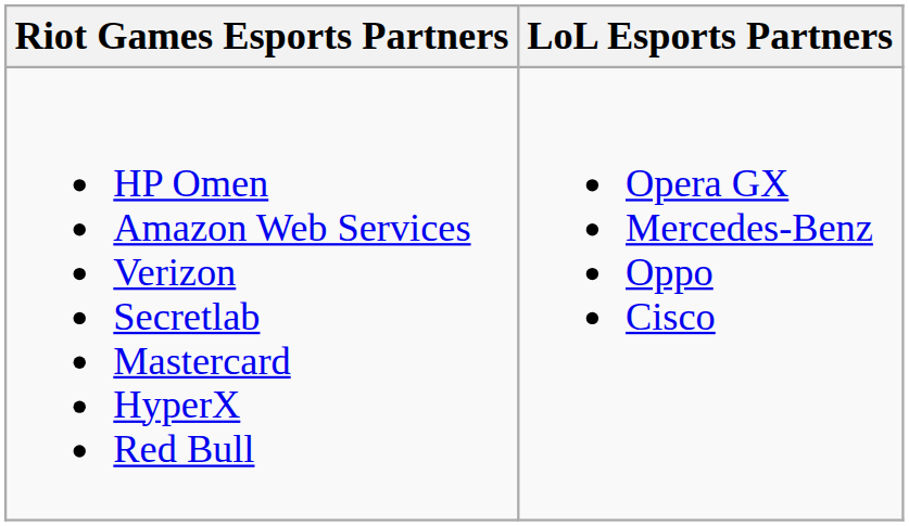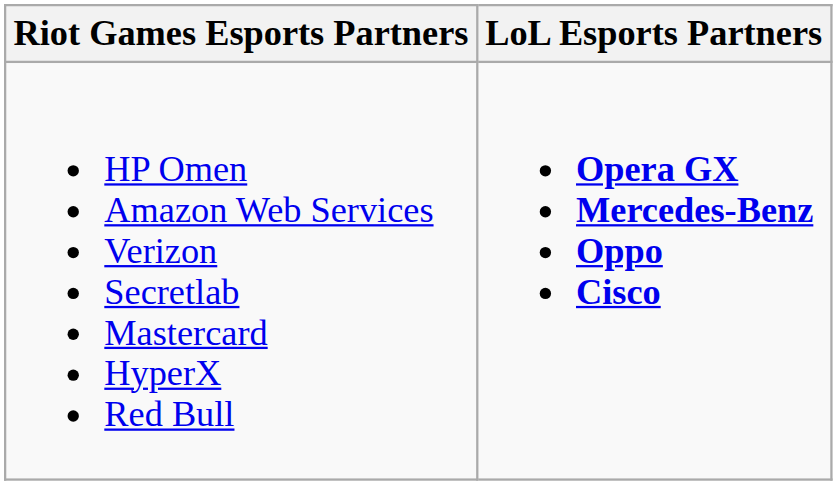row 2 | LoL Esports Partners: normal -> bold
